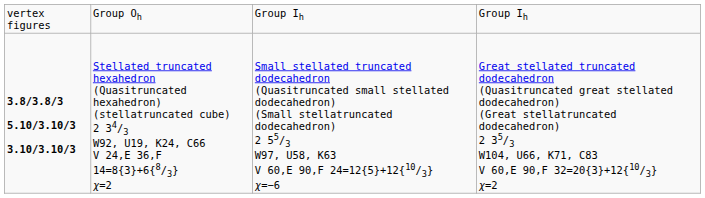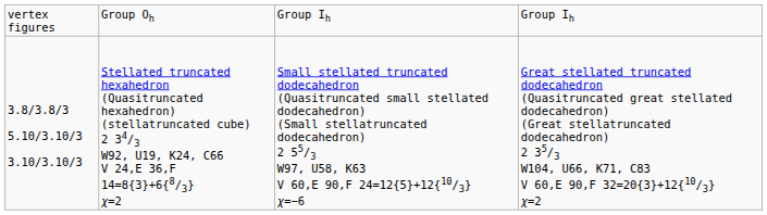row 2 | column 1: bold -> normal
